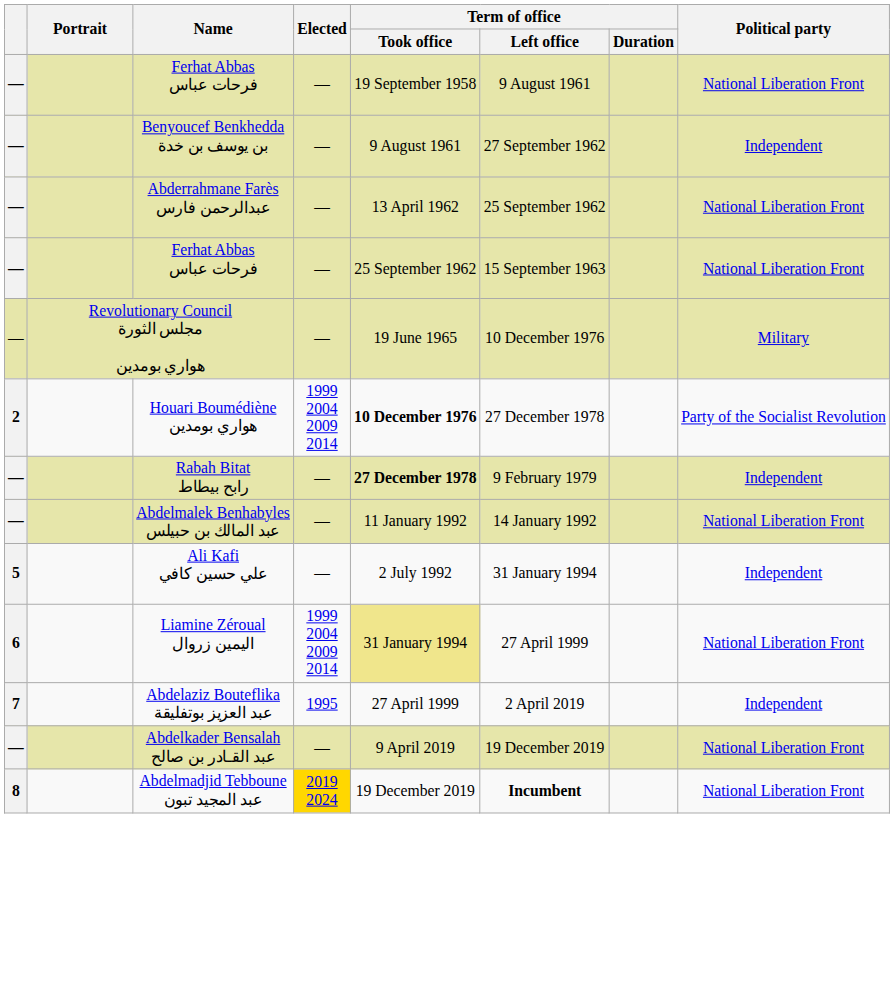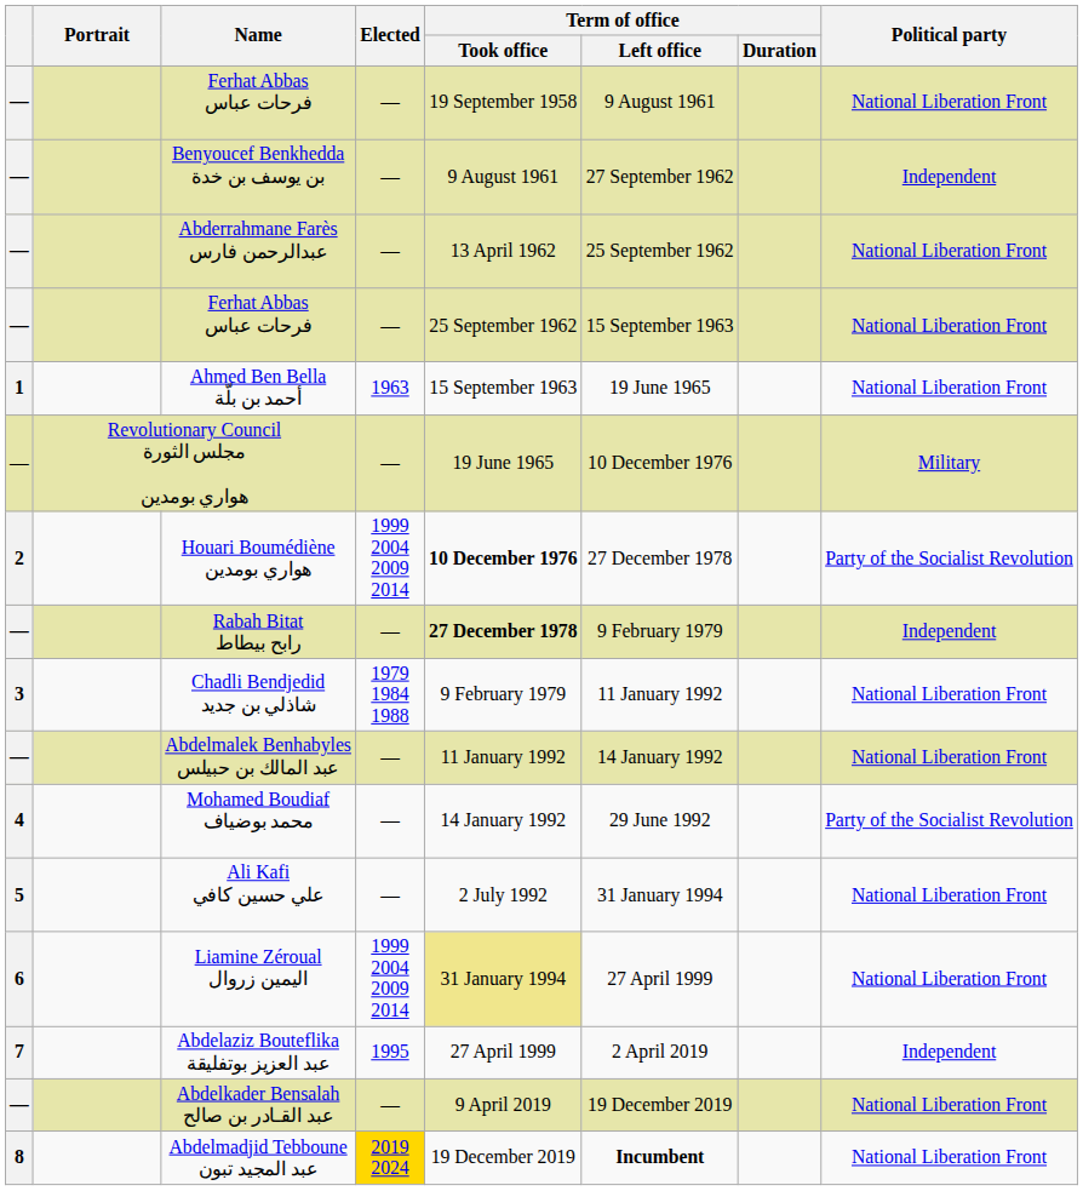+ row: 1 | Ahmed Ben Bella أحمد بن بلّة | 1963 | 15 September 1963 | 19 June 1965 | National Liberation Front
+ row: 3 | Chadli Bendjedid شاذلي بن جديد | 1979 1984 1988 | 9 February 1979 | 11 January 1992 | National Liberation Front
+ row: 4 | Mohamed Boudiaf محمد بوضياف | — | 14 January 1992 | 29 June 1992 | Party of the Socialist Revolution
Ali Kafi علي حسين كافي | Political party: Independent -> National Liberation Front
